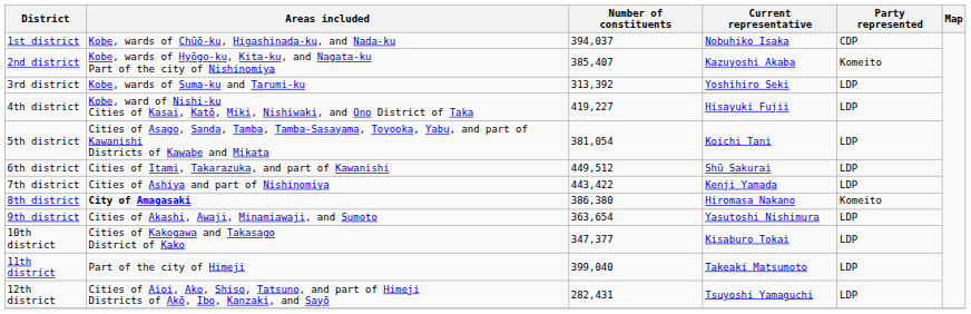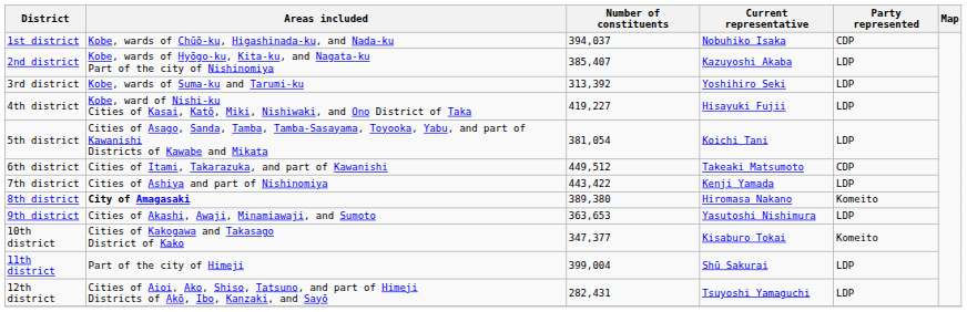2nd district | Party represented: Komeito -> LDP
6th district | Current representative: Shū Sakurai -> Takeaki Matsumoto
6th district | Party represented: LDP -> CDP
8th district | Number of constituents: 386,380 -> 389,380
9th district | Number of constituents: 363,654 -> 363,653
10th district | Party represented: LDP -> Komeito
11th district | Number of constituents: 399,040 -> 399,004
11th district | Current representative: Takeaki Matsumoto -> Shū Sakurai
